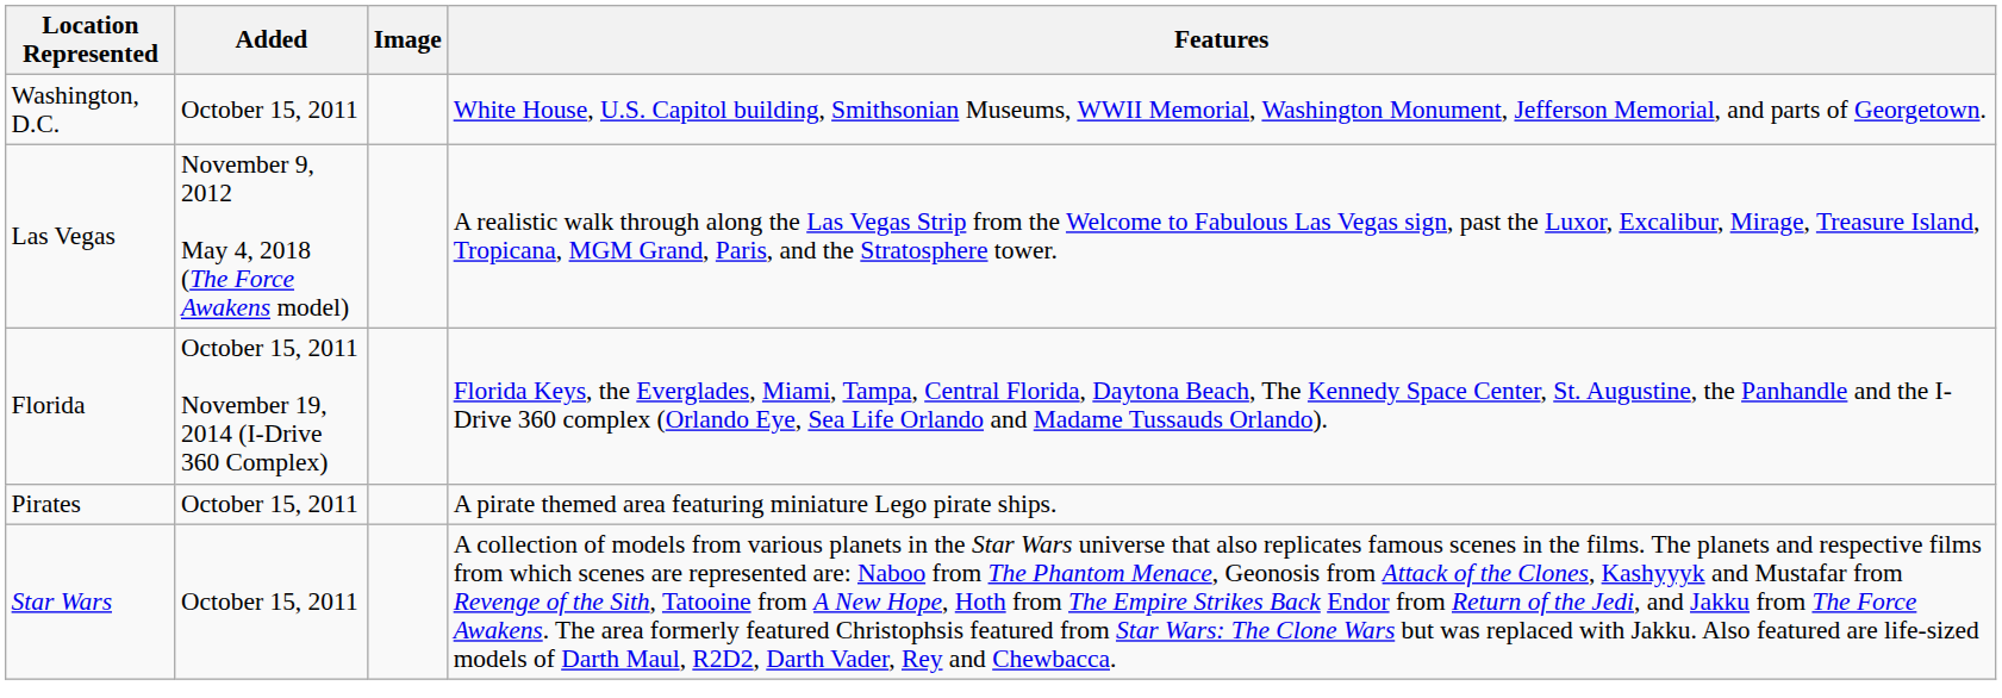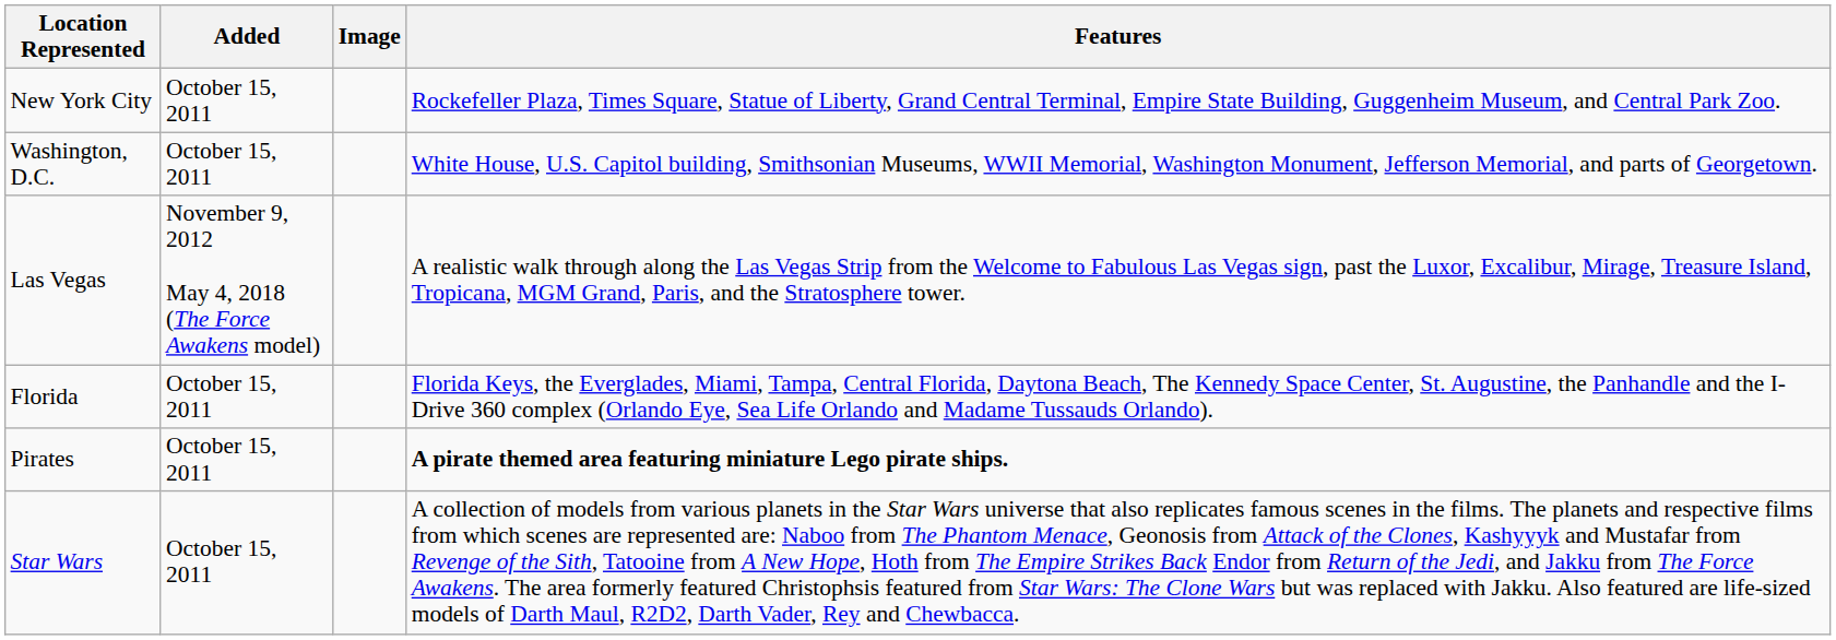+ row: New York City | October 15, 2011 | Rockefeller Plaza, Times Square, Statue of Liberty, Grand Central Terminal, Empire State Building, Guggenheim Museum, and Central Park Zoo.
Florida | Added: October 15, 2011 November 19, 2014 (I-Drive 360 Complex) -> October 15, 2011
Pirates | Features: normal -> bold
